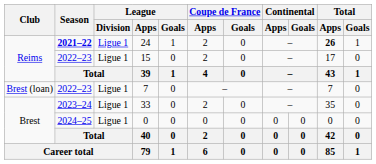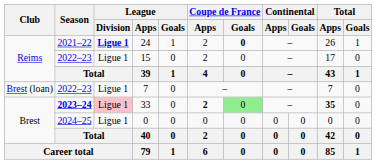24 | Season: bold -> normal
24 | League / Division: normal -> bold
24 | Coupe de France / Goals: normal -> bold
24 | Total / Apps: bold -> normal
33 | Season: normal -> bold
33 | League / Division: no background -> pink background
33 | Coupe de France / Apps: normal -> bold
33 | Coupe de France / Goals: no background -> lightgreen background
33 | Total / Apps: normal -> bold
